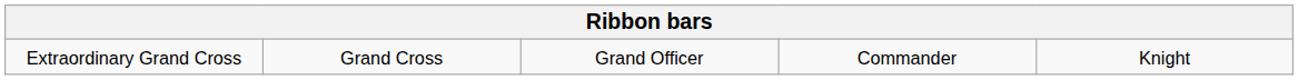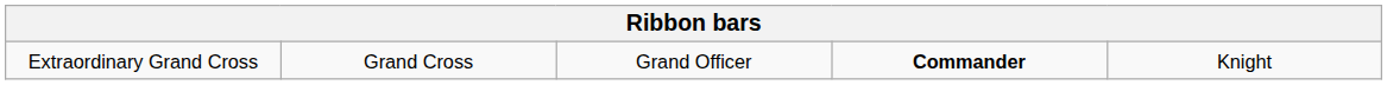Extraordinary Grand Cross | column 4: normal -> bold
